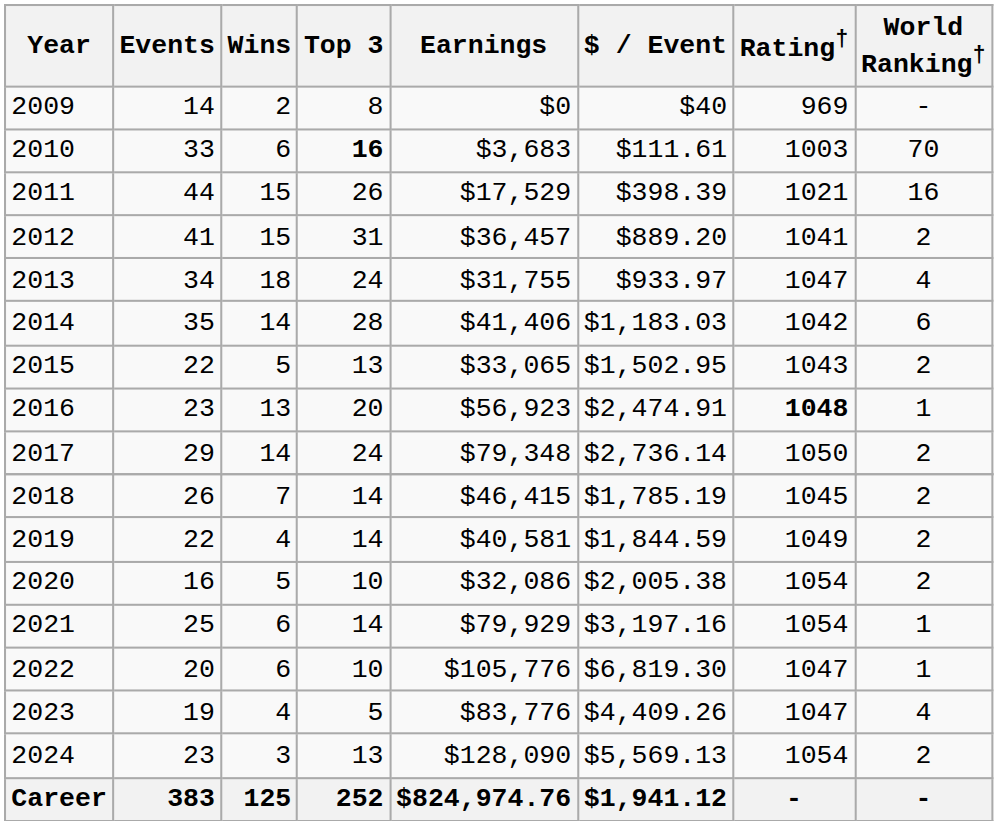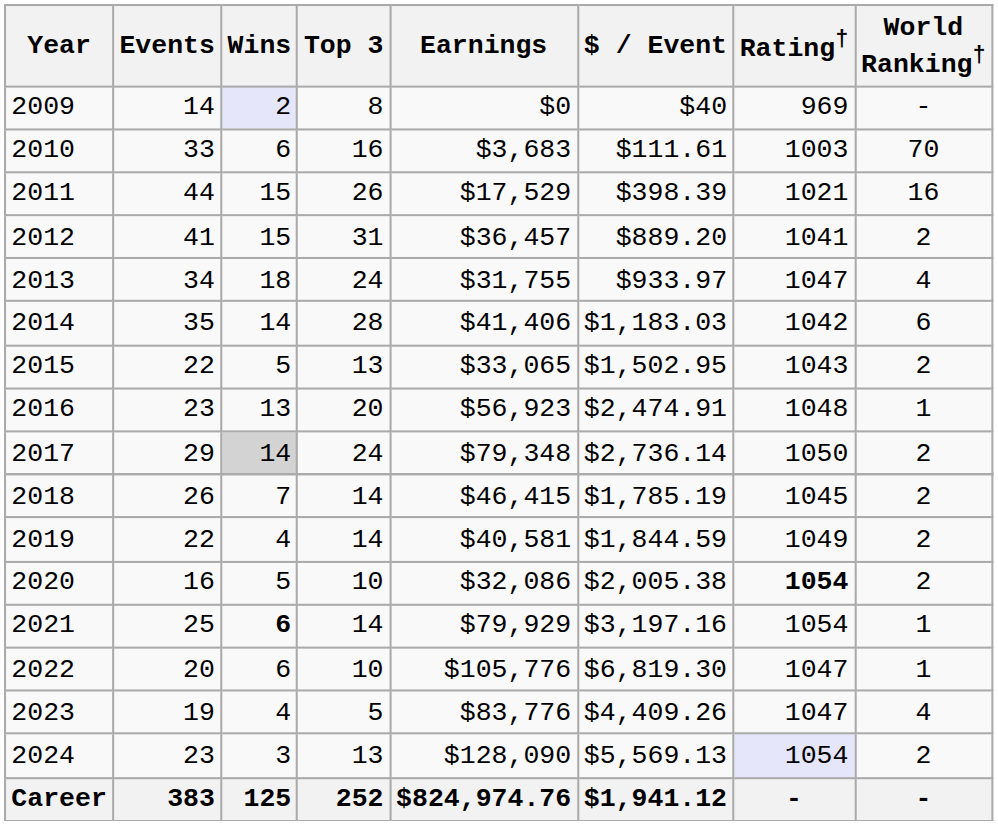2009 | Wins: no background -> lavender background
2010 | Top 3: bold -> normal
2016 | Rating†: bold -> normal
2017 | Wins: no background -> lightgrey background
2020 | Rating†: normal -> bold
2021 | Wins: normal -> bold
2024 | Rating†: no background -> lavender background
